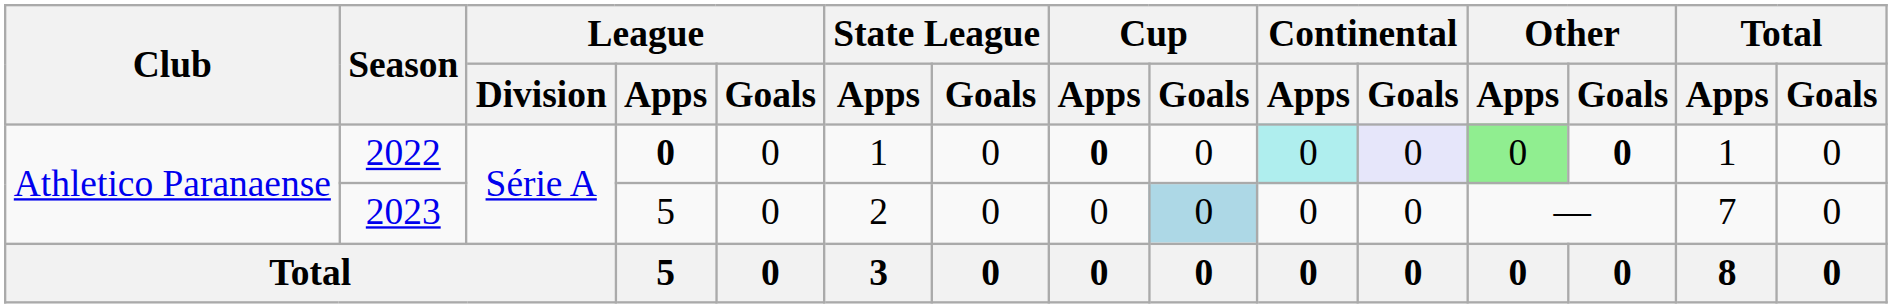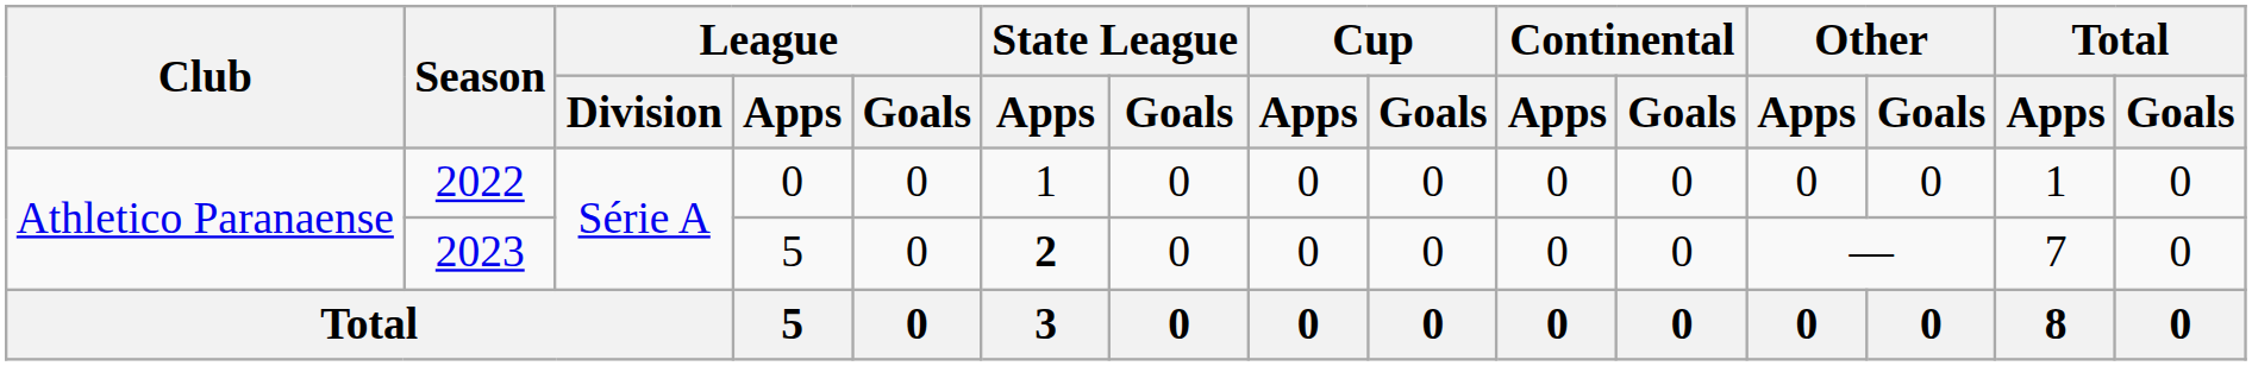2022 | League / Apps: bold -> normal
2022 | Cup / Apps: bold -> normal
2022 | Continental / Apps: paleturquoise background -> no background
2022 | Continental / Goals: lavender background -> no background
2022 | Other / Apps: lightgreen background -> no background
2022 | Other / Goals: bold -> normal
2023 | State League / Apps: normal -> bold
2023 | Cup / Goals: lightblue background -> no background
